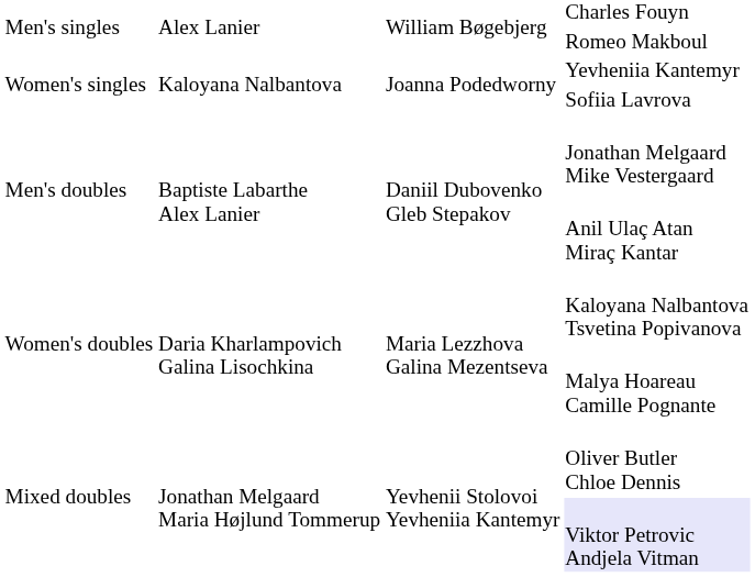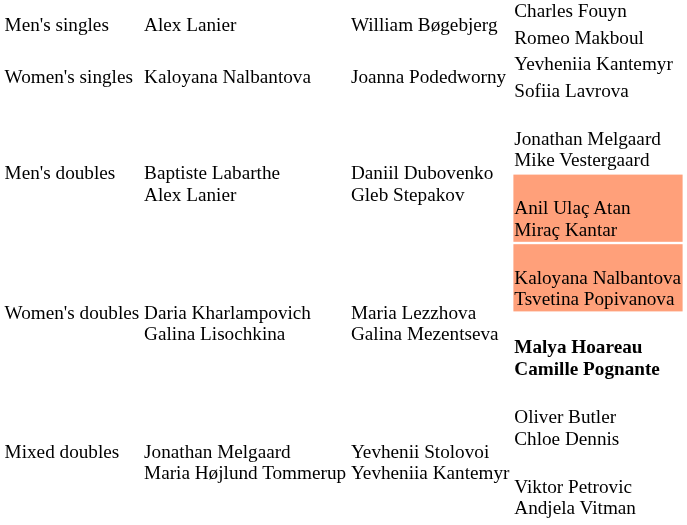Anil Ulaç Atan Miraç Kantar | column 4: no background -> lightsalmon background
Kaloyana Nalbantova Tsvetina Popivanova | column 4: no background -> lightsalmon background
Malya Hoareau Camille Pognante | column 4: normal -> bold
Viktor Petrovic Andjela Vitman | column 4: lavender background -> no background
